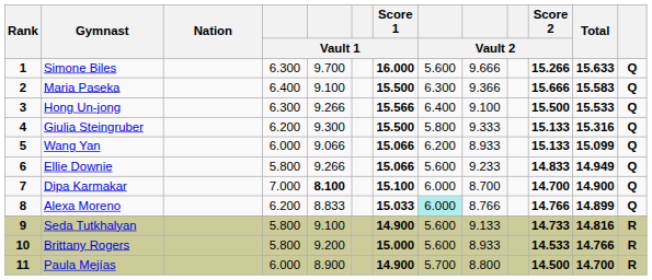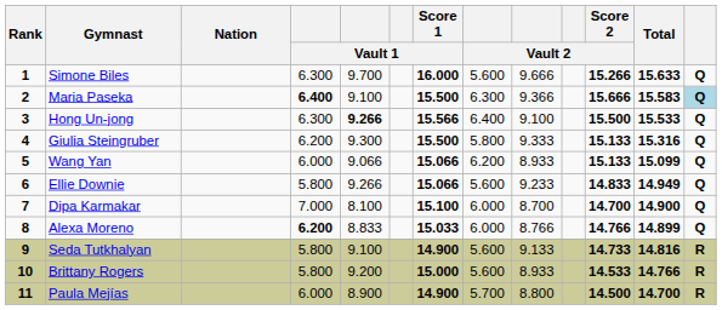Maria Paseka | column 4: normal -> bold
Maria Paseka | column 13: no background -> lightblue background
Hong Un-jong | column 5: normal -> bold
Dipa Karmakar | column 5: bold -> normal
Alexa Moreno | column 4: normal -> bold
Alexa Moreno | column 8: paleturquoise background -> no background
